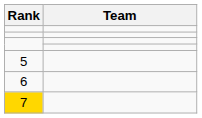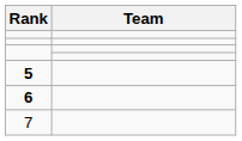row 6 | Rank: normal -> bold
row 7 | Rank: normal -> bold
row 8 | Rank: gold background -> no background
